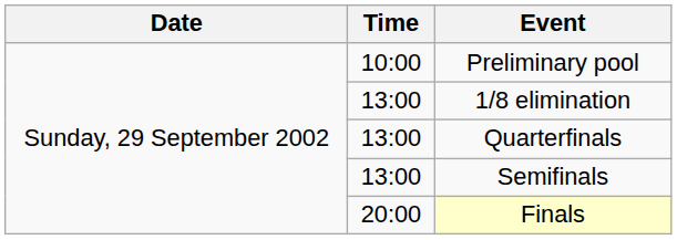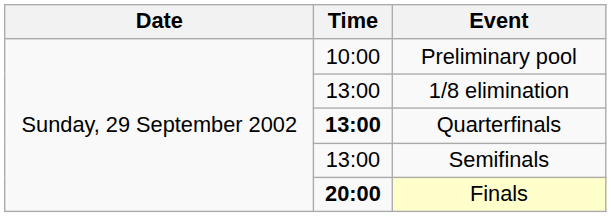Quarterfinals | Time: normal -> bold
Finals | Time: normal -> bold
